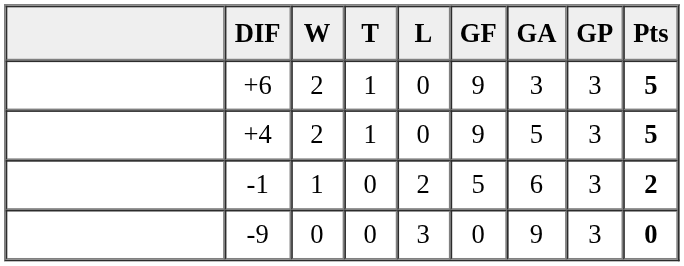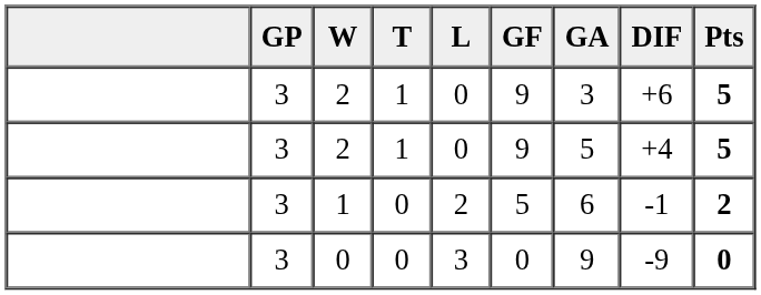columns swapped: GP <-> DIF
